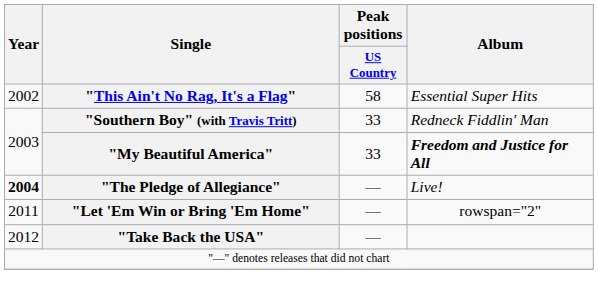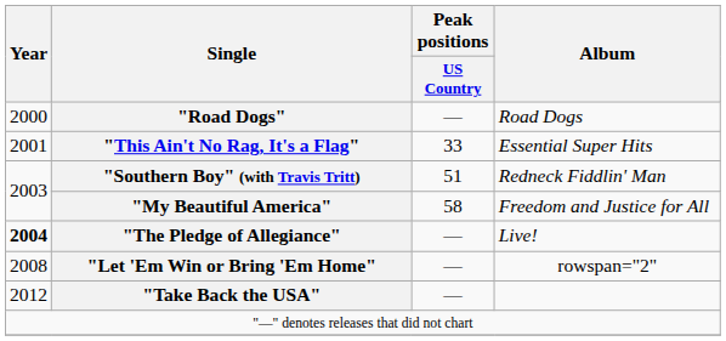+ row: 2000 | "Road Dogs" | — | Road Dogs
"This Ain't No Rag, It's a Flag" | Year: 2002 -> 2001
"This Ain't No Rag, It's a Flag" | Peak positions / US Country: 58 -> 33
"Southern Boy" (with Travis Tritt) | Peak positions / US Country: 33 -> 51
"My Beautiful America" | Peak positions / US Country: 33 -> 58
"My Beautiful America" | Album: bold -> normal
"Let 'Em Win or Bring 'Em Home" | Year: 2011 -> 2008
